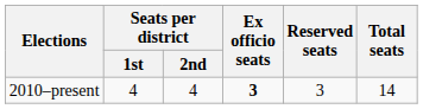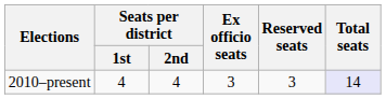2010–present | Ex officio seats: bold -> normal
2010–present | Total seats: no background -> lavender background
